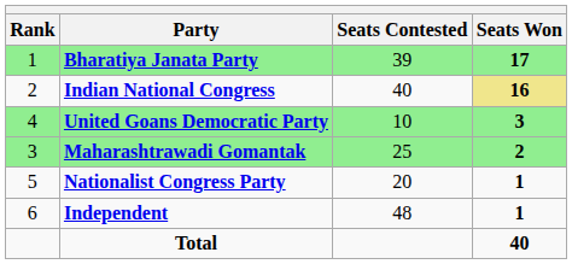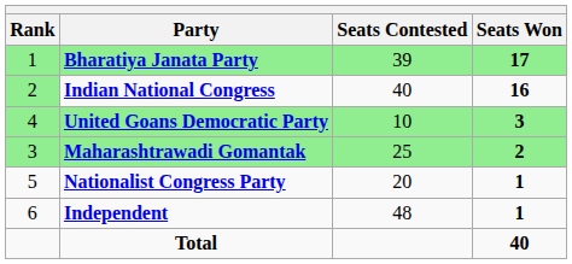Indian National Congress | Rank: no background -> lightgreen background
Indian National Congress | Seats Won: khaki background -> no background
